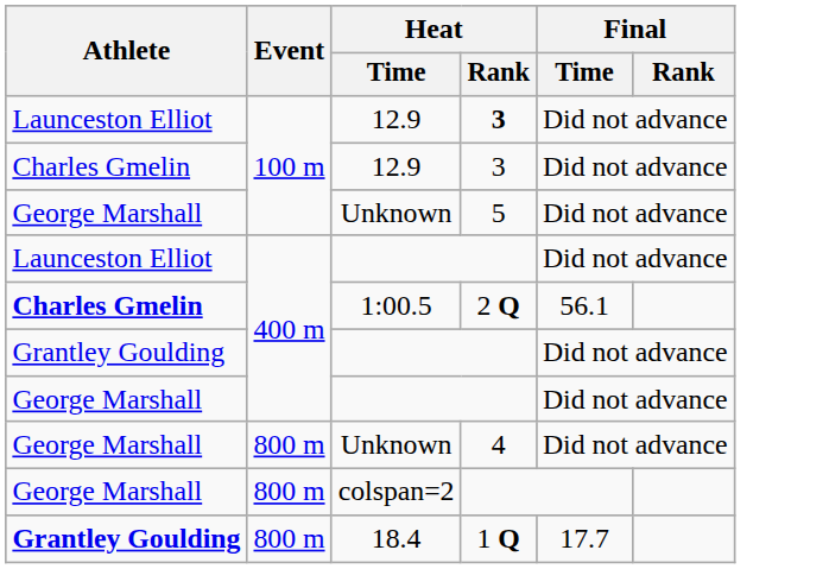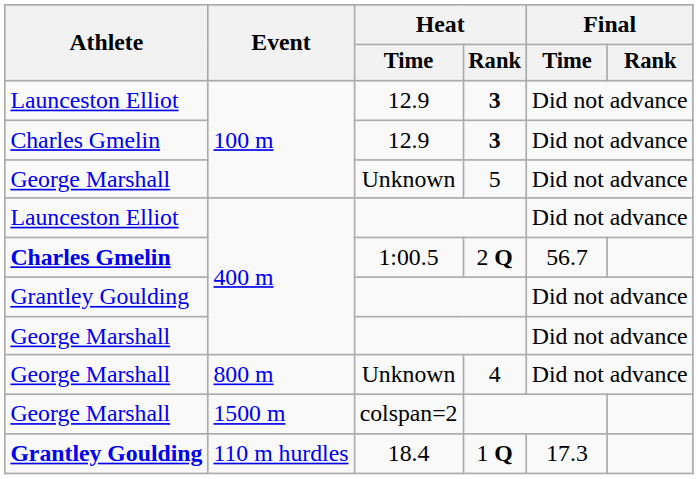Charles Gmelin / 12.9 | Heat / Rank: normal -> bold
1:00.5 | Final / Time: 56.1 -> 56.7
colspan=2 | Event: 800 m -> 1500 m
18.4 | Event: 800 m -> 110 m hurdles
18.4 | Final / Time: 17.7 -> 17.3
